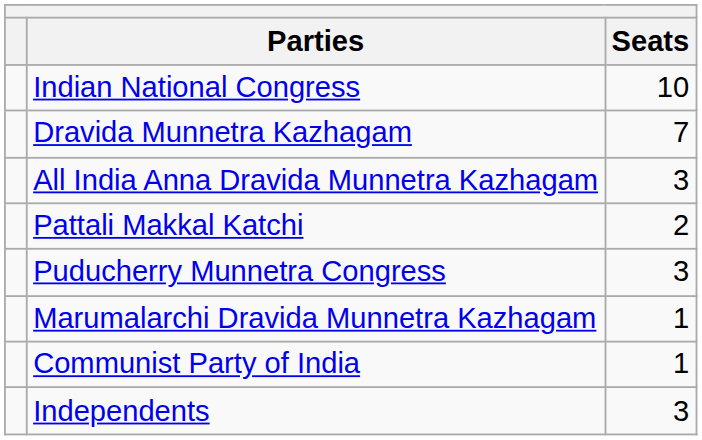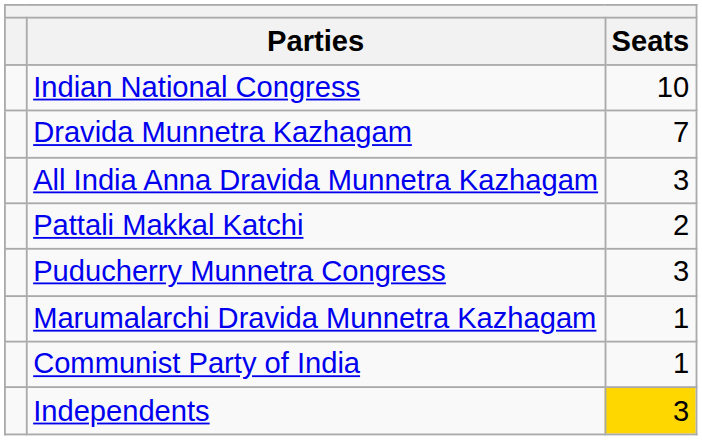Independents | Seats: no background -> gold background
